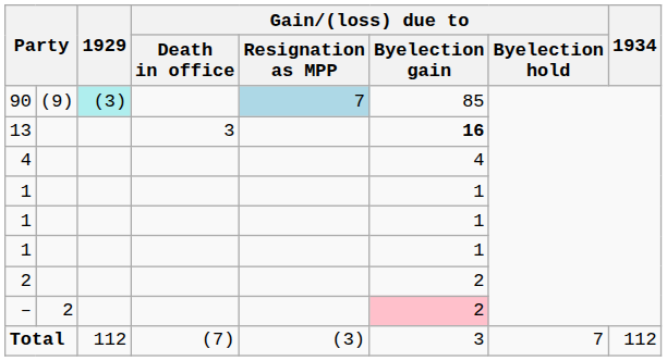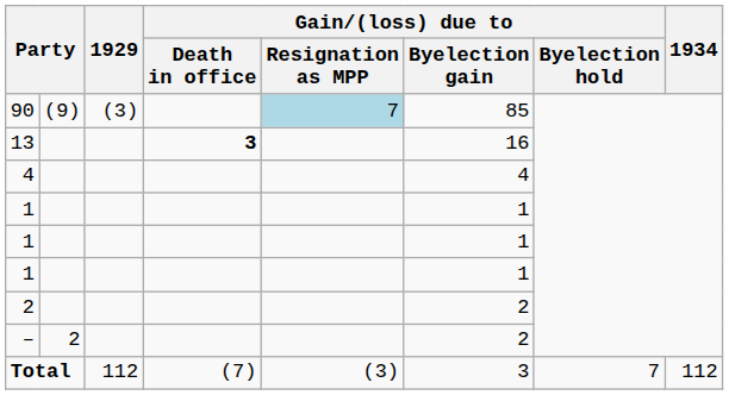90 | 1929: paleturquoise background -> no background
13 | Gain/(loss) due to / Death in office: normal -> bold
13 | Gain/(loss) due to / Byelection gain: bold -> normal
– | Gain/(loss) due to / Byelection gain: pink background -> no background
